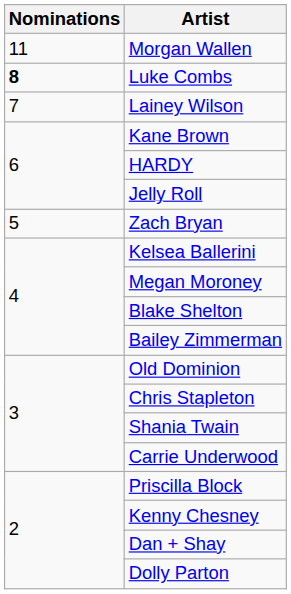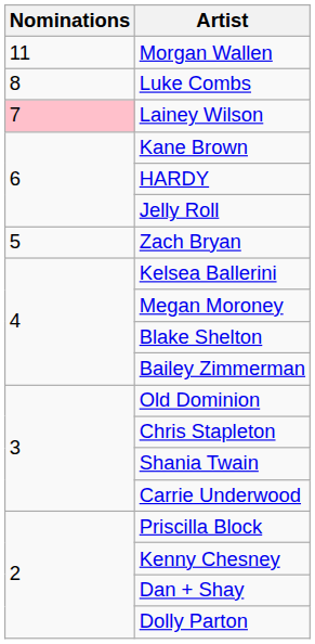Luke Combs | Nominations: bold -> normal
Lainey Wilson | Nominations: no background -> pink background
